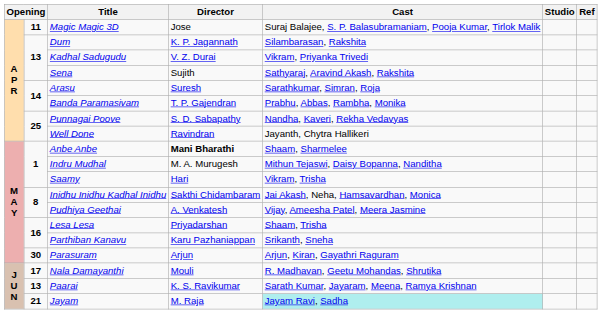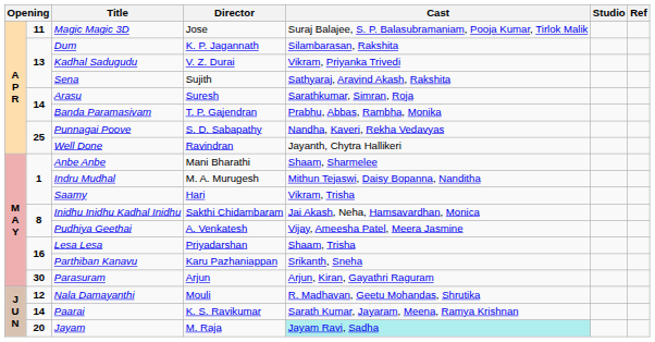Anbe Anbe | Director: bold -> normal
Nala Damayanthi | column 2: 17 -> 12
Paarai | column 2: 13 -> 14
Jayam | column 2: 21 -> 20
